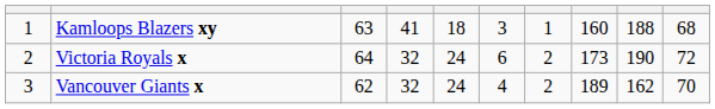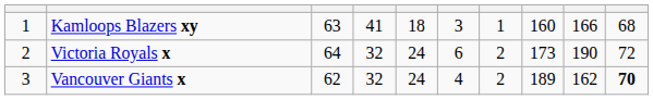Kamloops Blazers xy | column 9: 188 -> 166
Vancouver Giants x | column 10: normal -> bold
